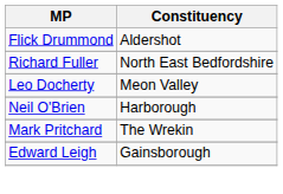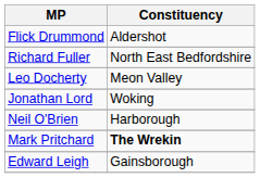+ row: Jonathan Lord | Woking
Mark Pritchard | Constituency: normal -> bold
